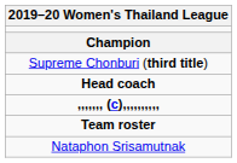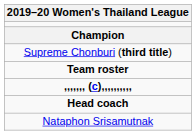row 5 | column 1: Head coach -> Team roster
row 7 | column 1: Team roster -> Head coach
